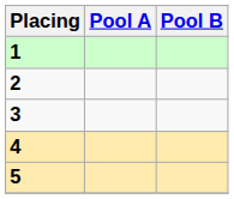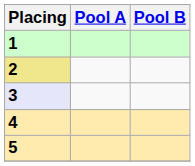2 | Placing: no background -> khaki background
3 | Placing: no background -> lavender background
